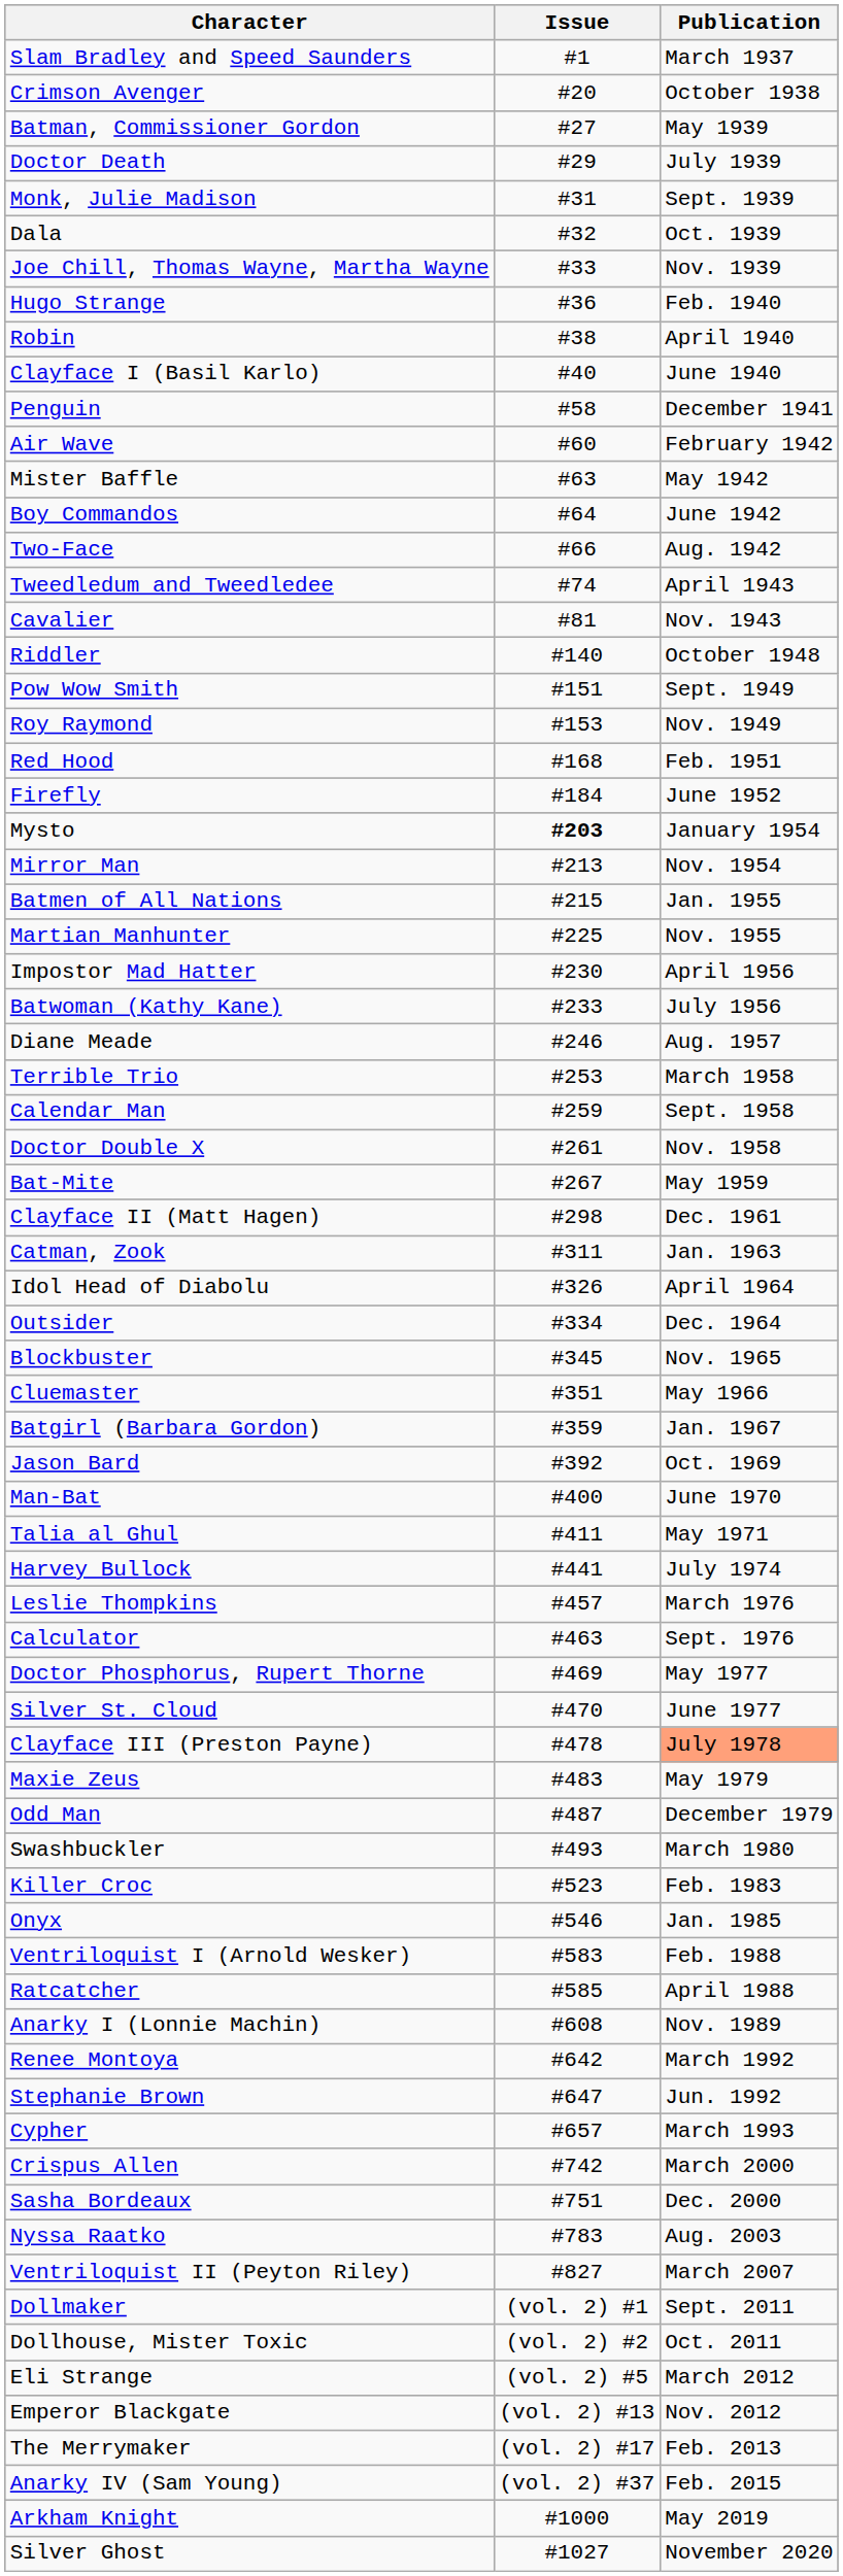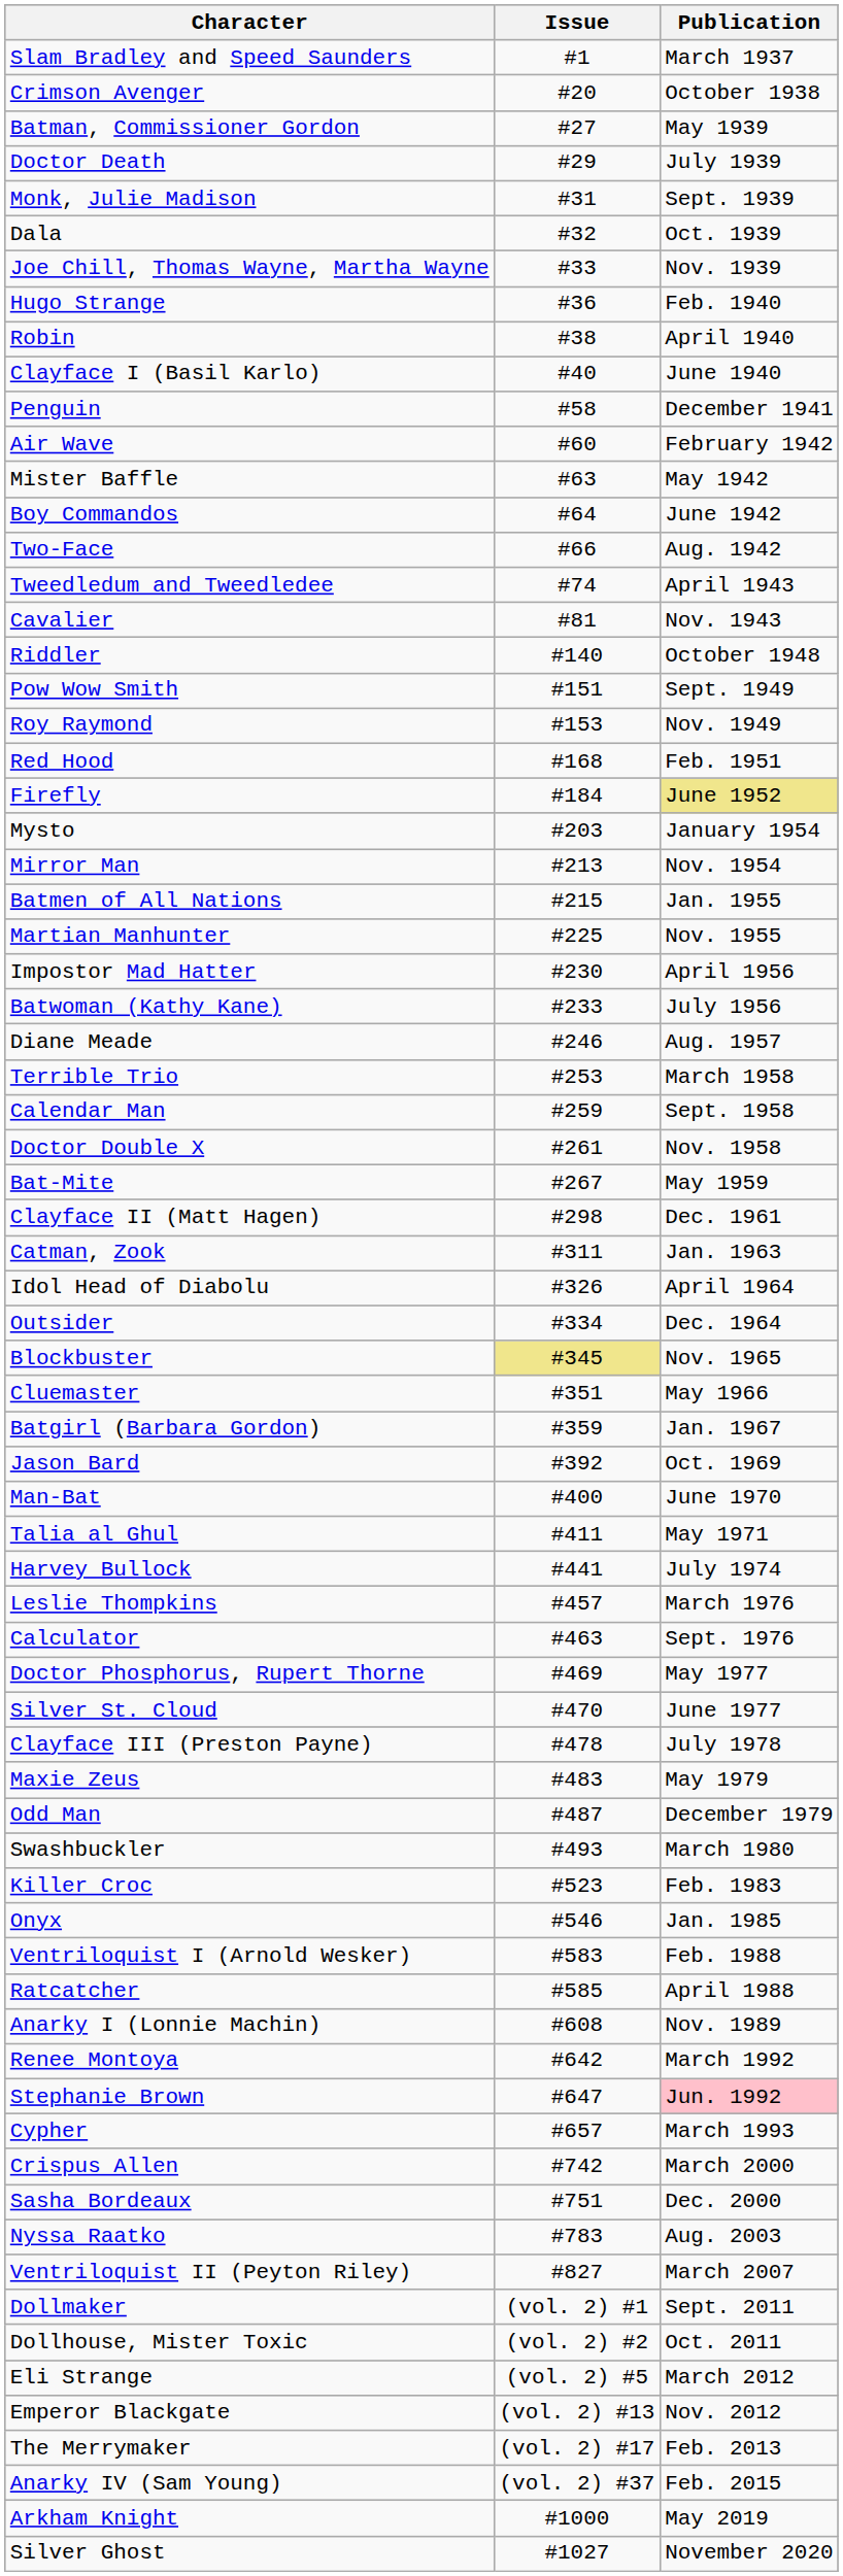Firefly | Publication: no background -> khaki background
Mysto | Issue: bold -> normal
Blockbuster | Issue: no background -> khaki background
Clayface III (Preston Payne) | Publication: lightsalmon background -> no background
Stephanie Brown | Publication: no background -> pink background
